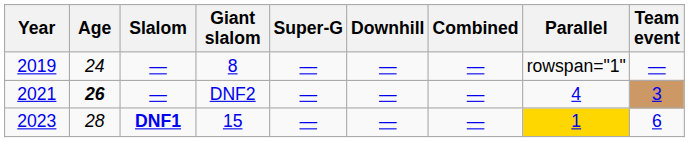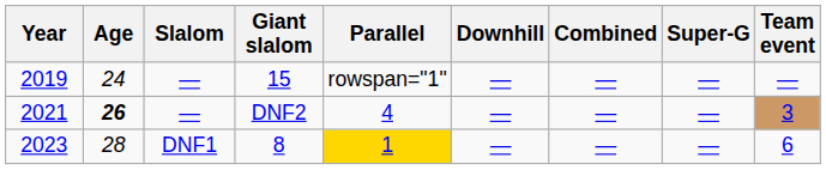columns swapped: Super-G <-> Parallel
2019 | Giant slalom: 8 -> 15
2023 | Slalom: bold -> normal
2023 | Giant slalom: 15 -> 8
